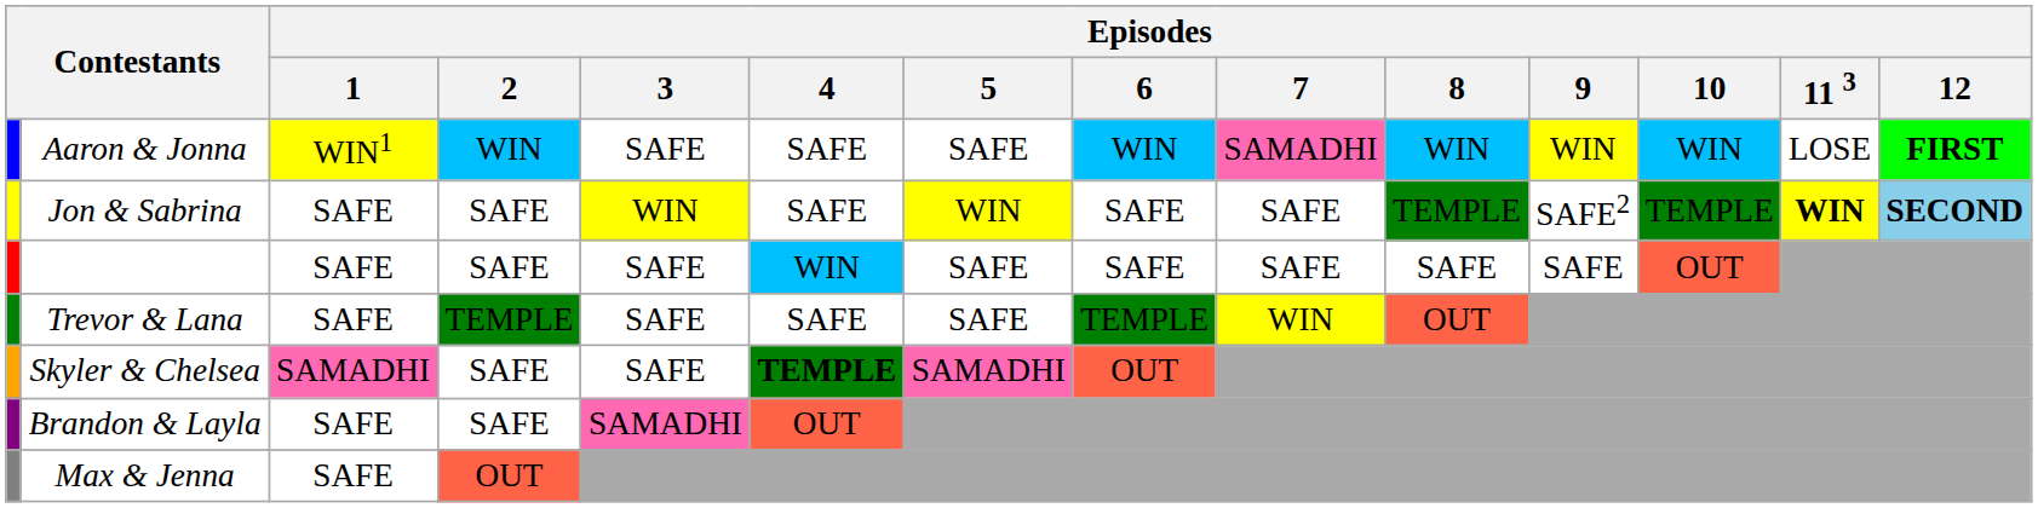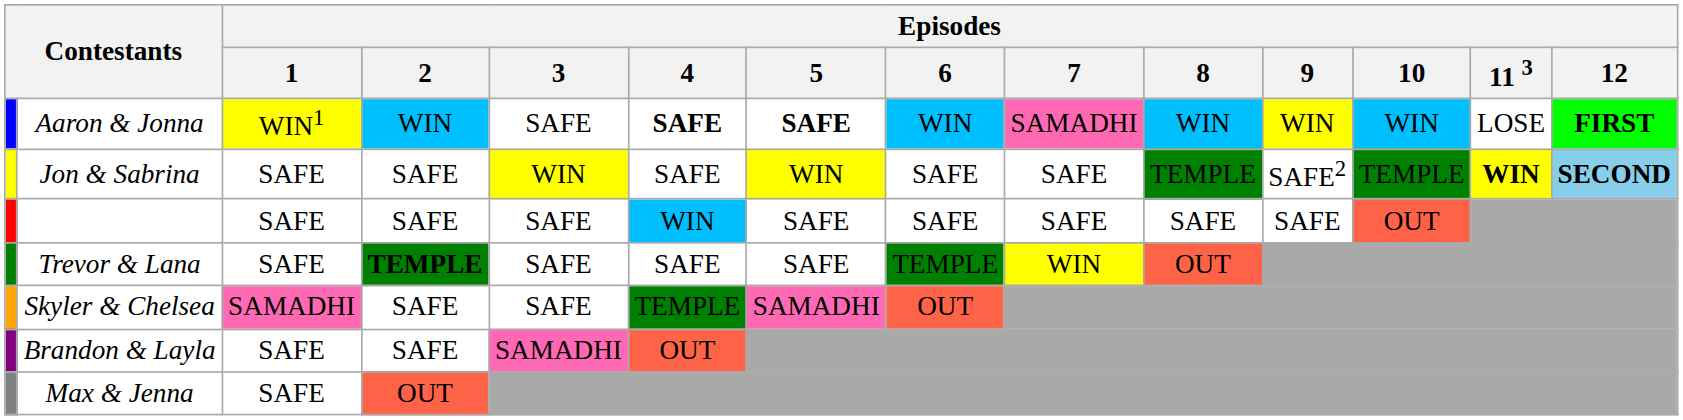Aaron & Jonna | Episodes / 4: normal -> bold
Aaron & Jonna | Episodes / 5: normal -> bold
Trevor & Lana | Episodes / 2: normal -> bold
Skyler & Chelsea | Episodes / 4: bold -> normal
